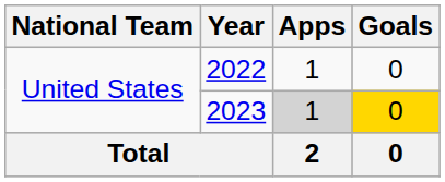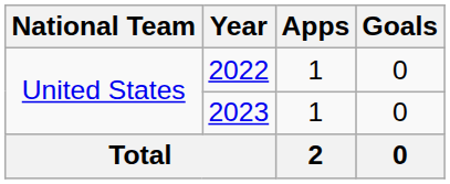2023 | Apps: lightgrey background -> no background
2023 | Goals: gold background -> no background
